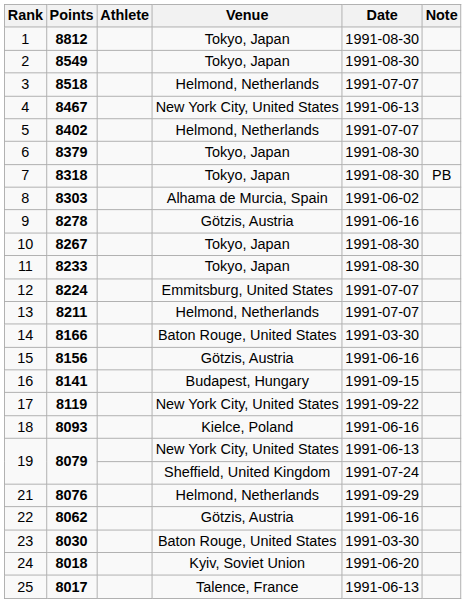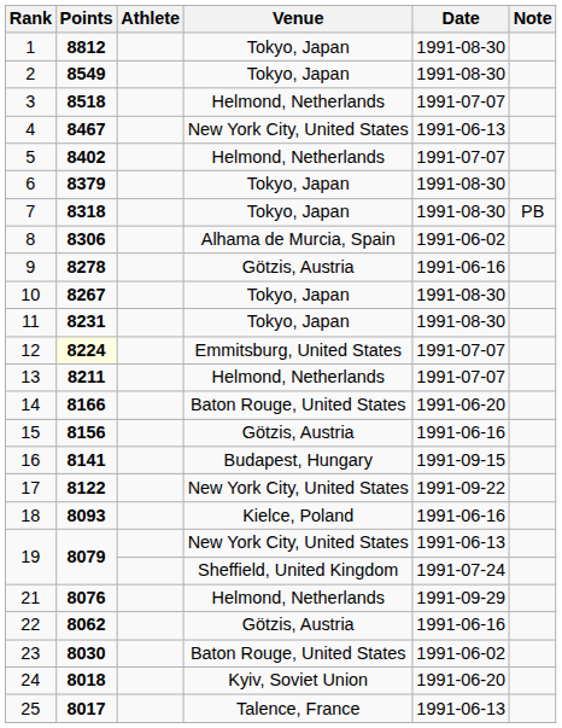8 | Points: 8303 -> 8306
11 | Points: 8233 -> 8231
12 | Points: no background -> lightyellow background
14 | Date: 1991-03-30 -> 1991-06-20
17 | Points: 8119 -> 8122
23 | Date: 1991-03-30 -> 1991-06-02
